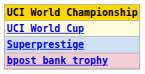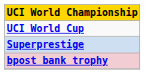row 2 | column 1: lightyellow background -> no background
